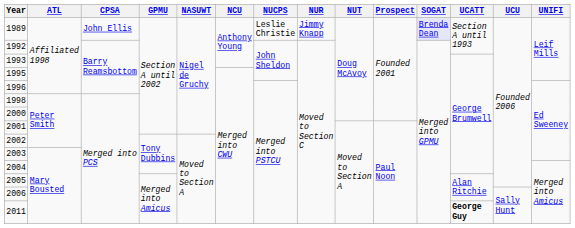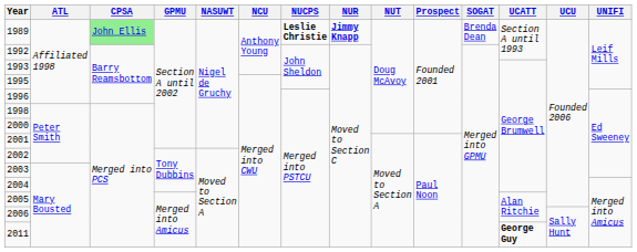1989 | CPSA: no background -> lightgreen background
1989 | NUCPS: normal -> bold
1989 | NUR: normal -> bold
1989 | SOGAT: lavender background -> no background
